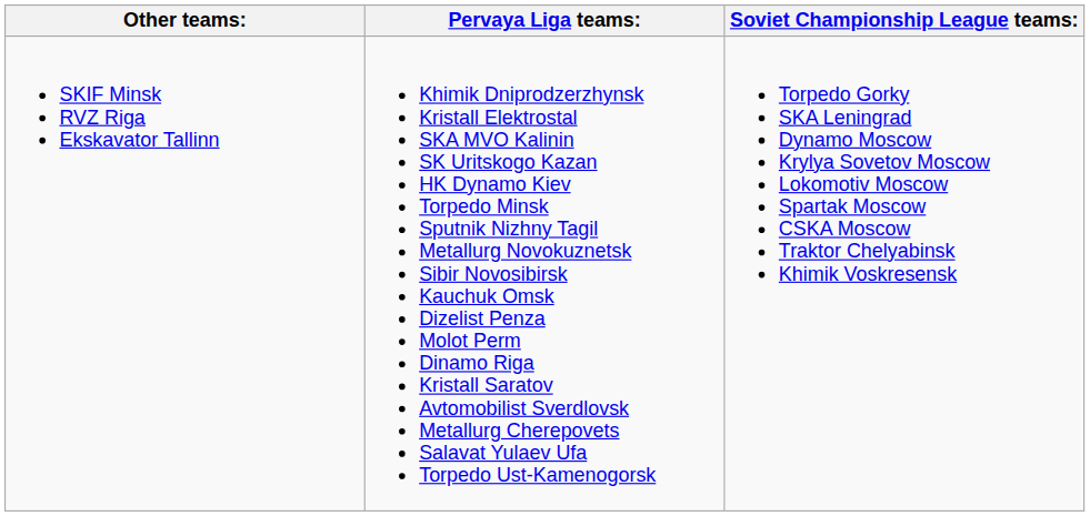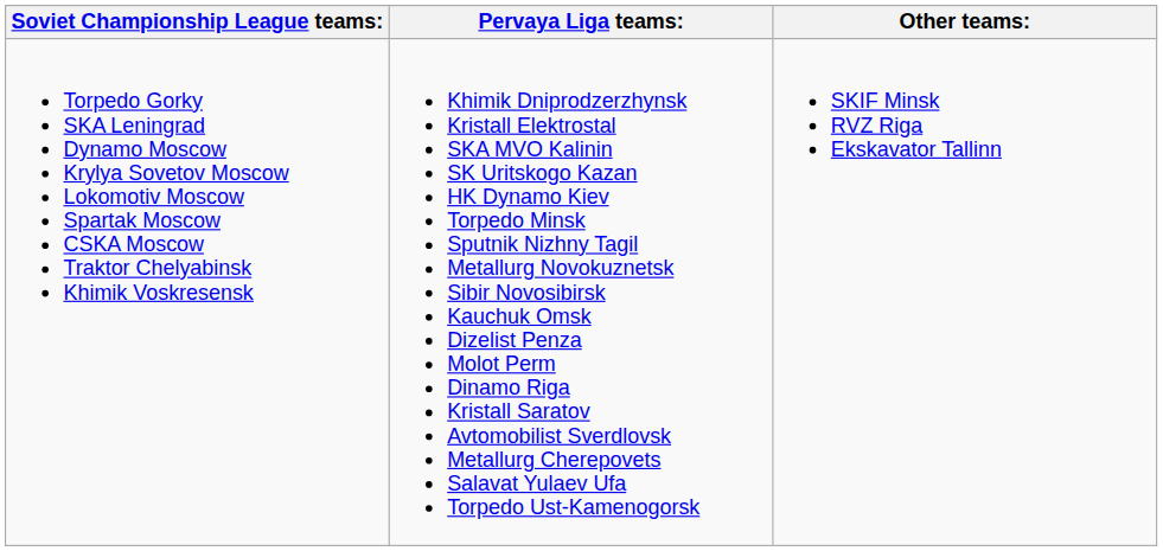columns swapped: Soviet Championship League teams: <-> Other teams:
